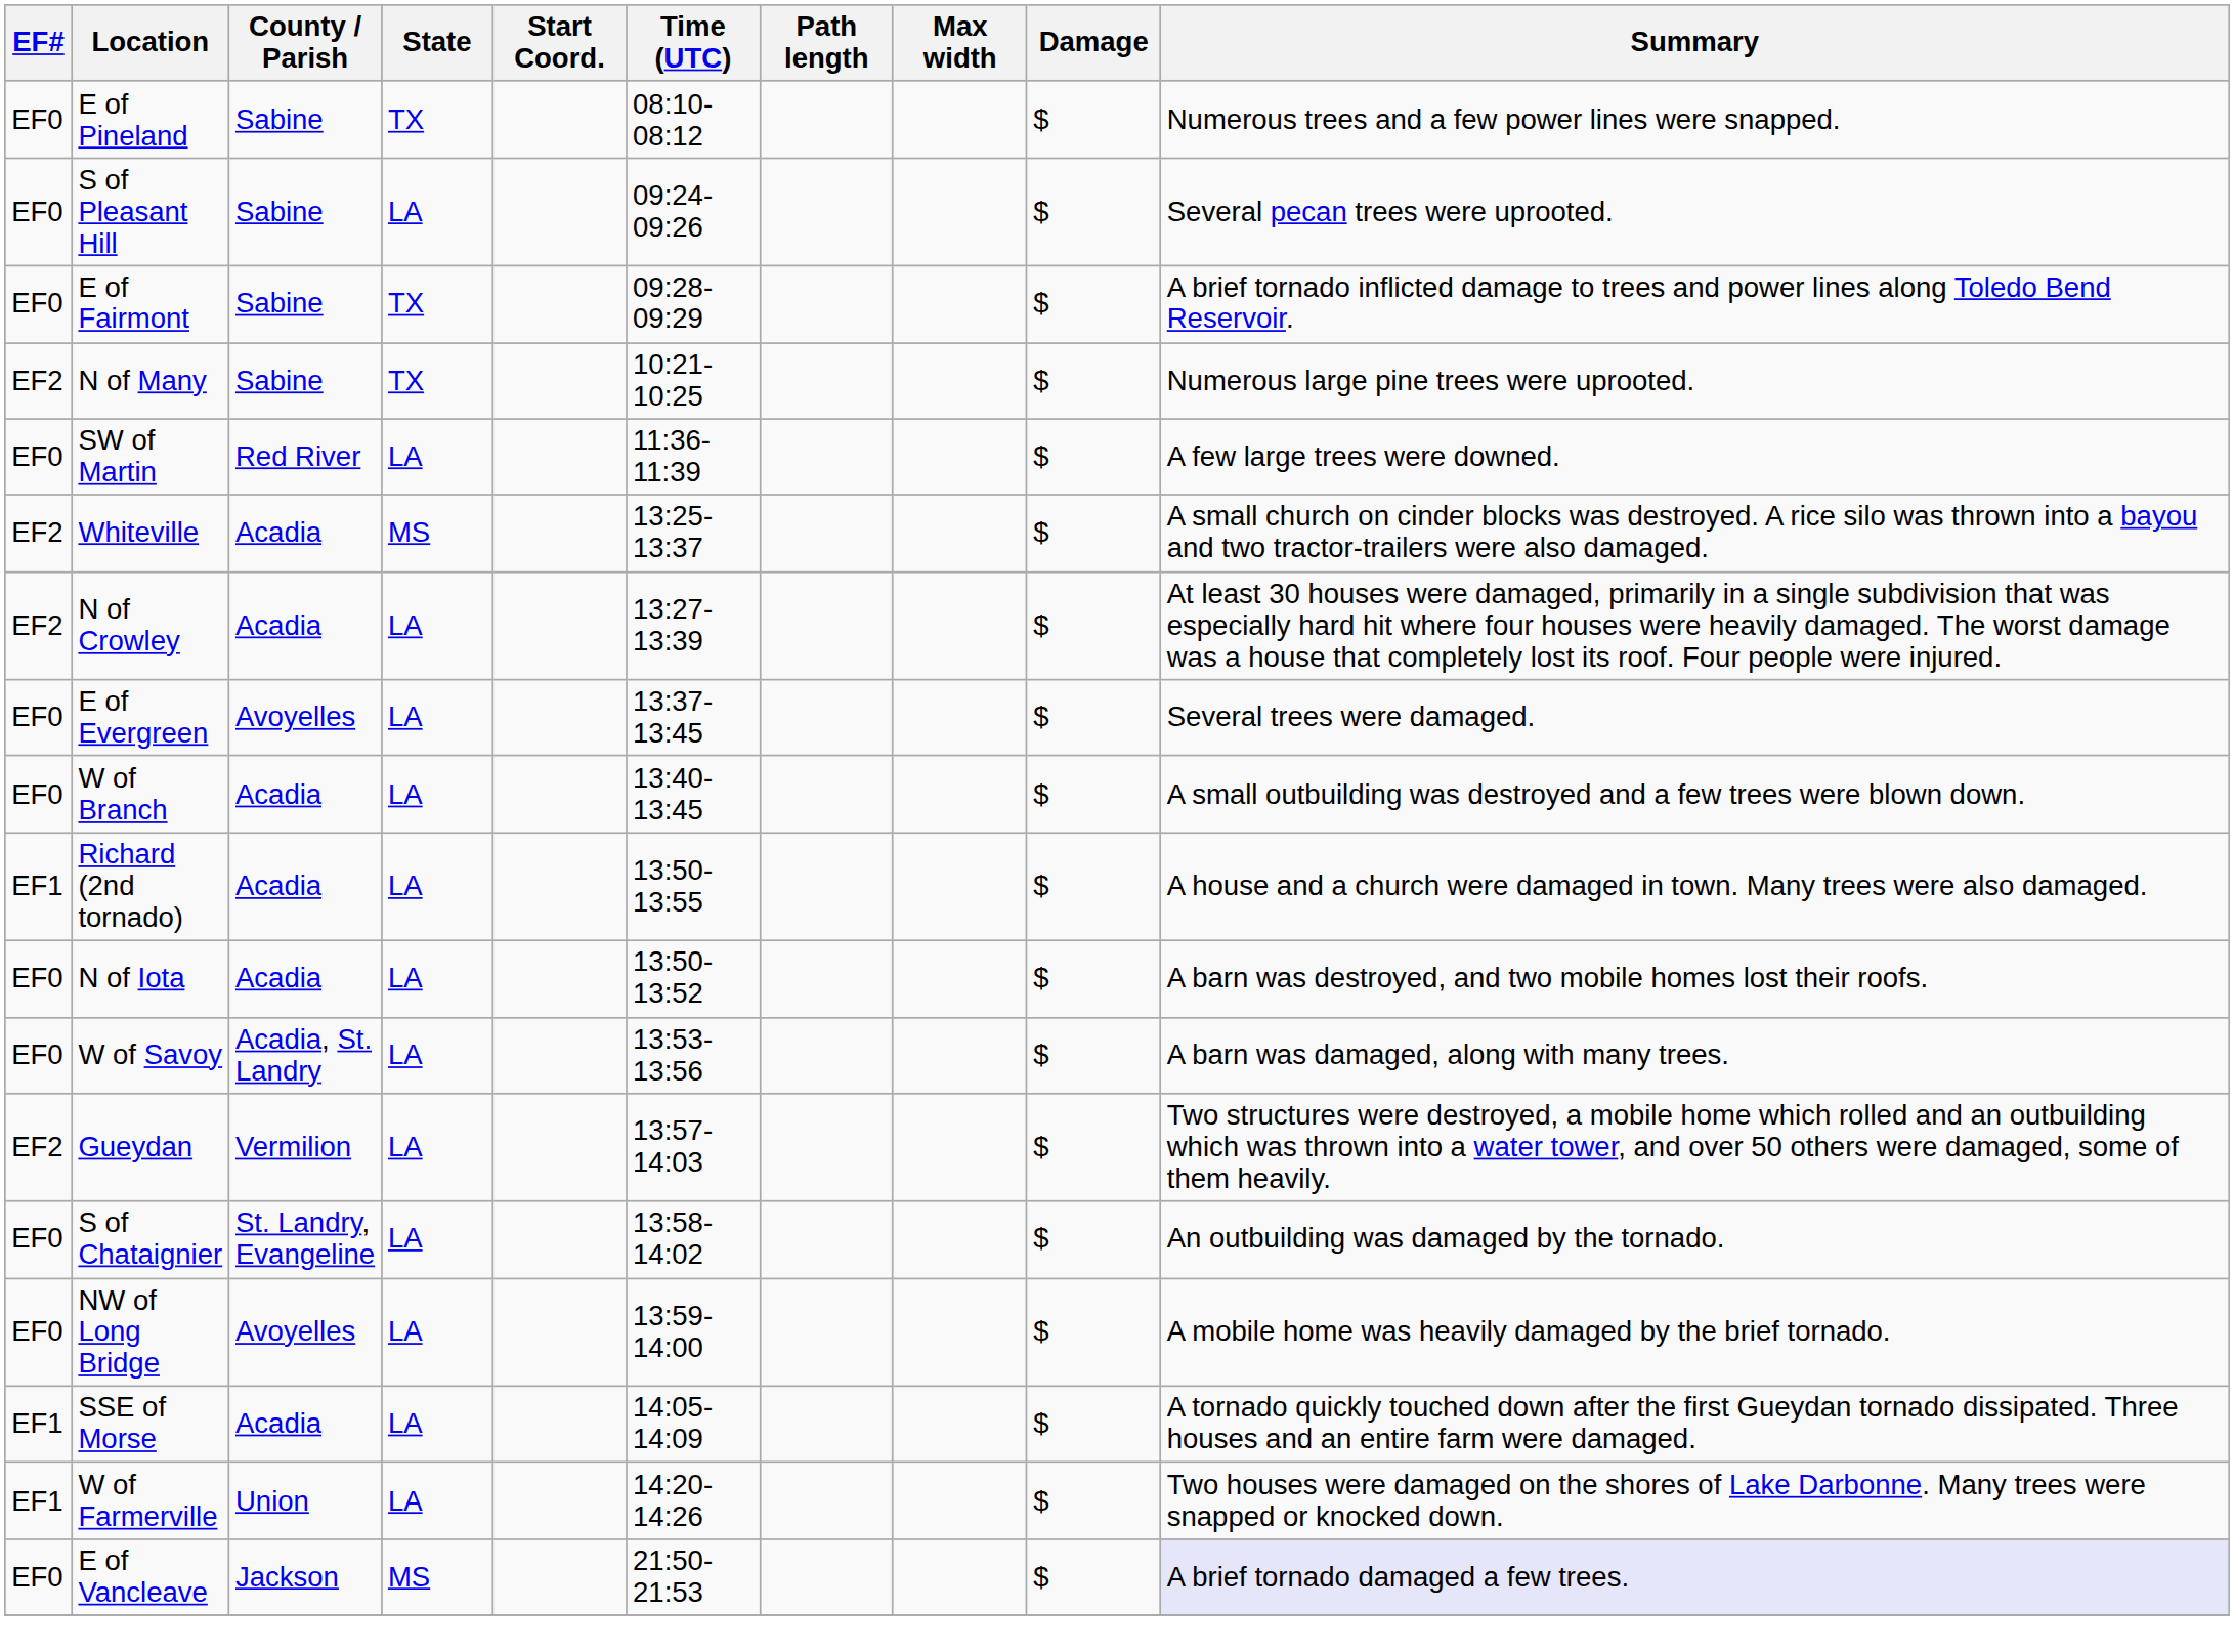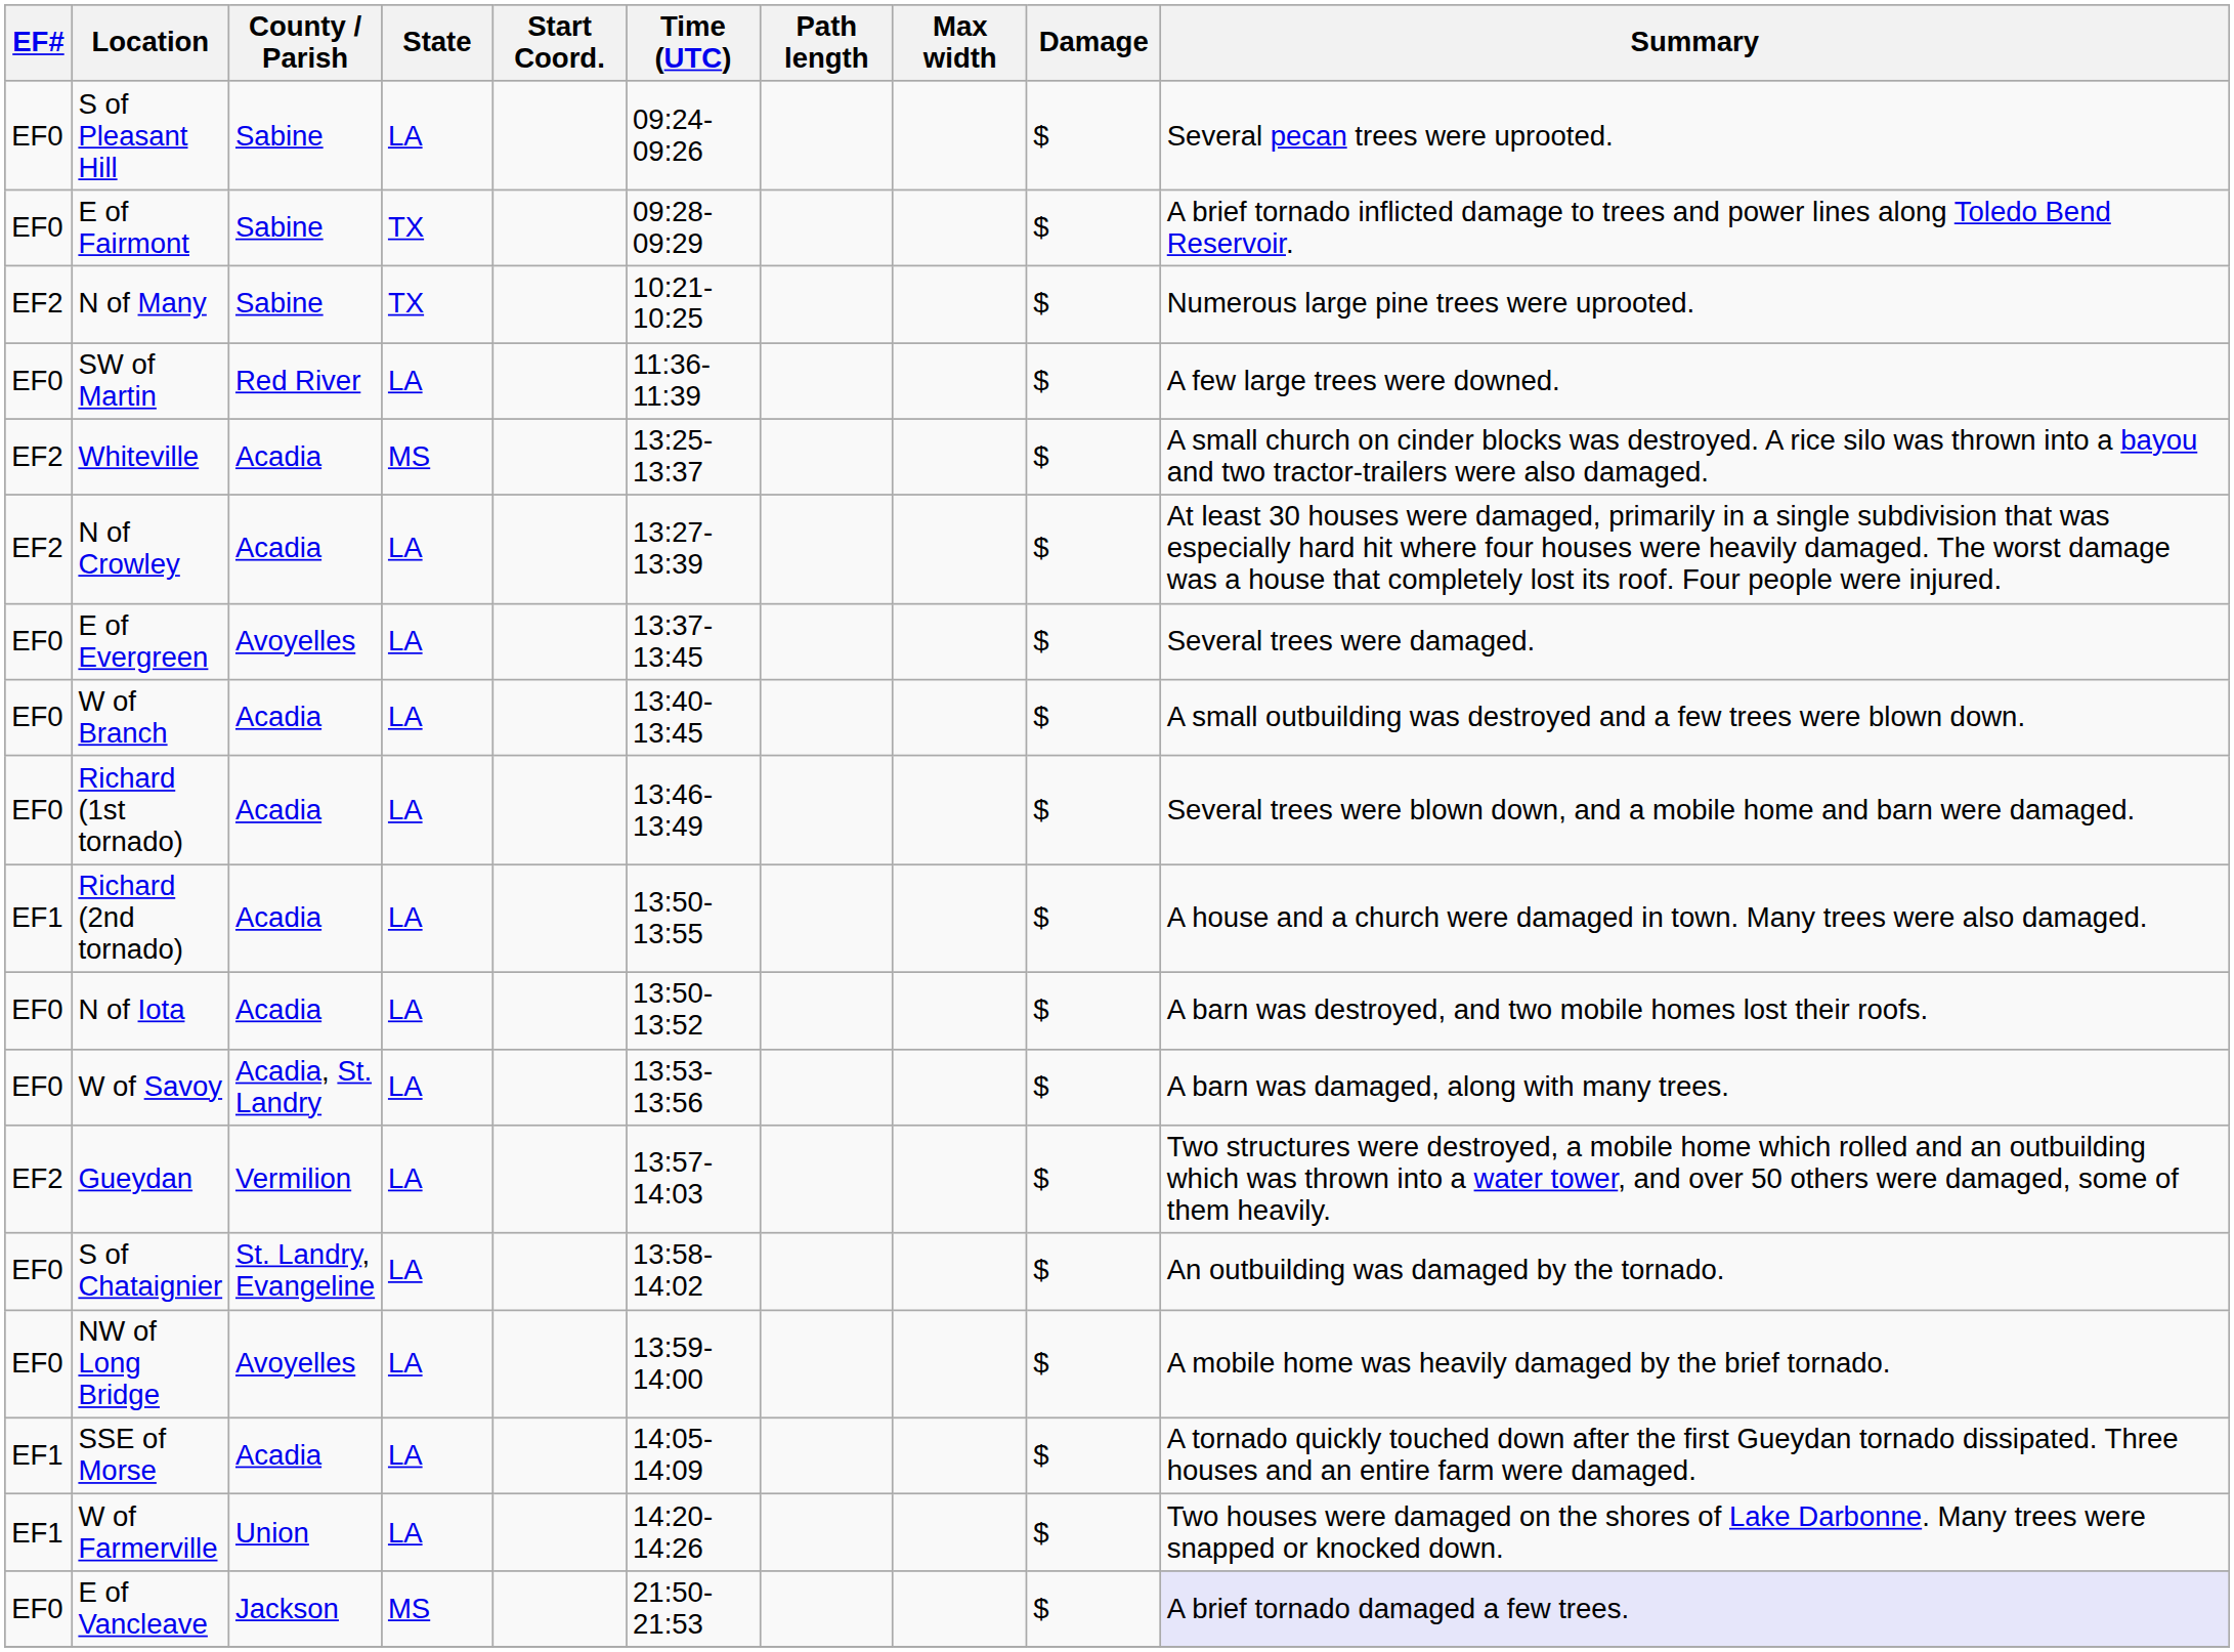- row: EF0 | E of Pineland | Sabine | TX | 08:10-08:12 | $ | Numerous trees and a few power lines were snapped.
+ row: EF0 | Richard (1st tornado) | Acadia | LA | 13:46-13:49 | $ | Several trees were blown down, and a mobile home and barn were damaged.
